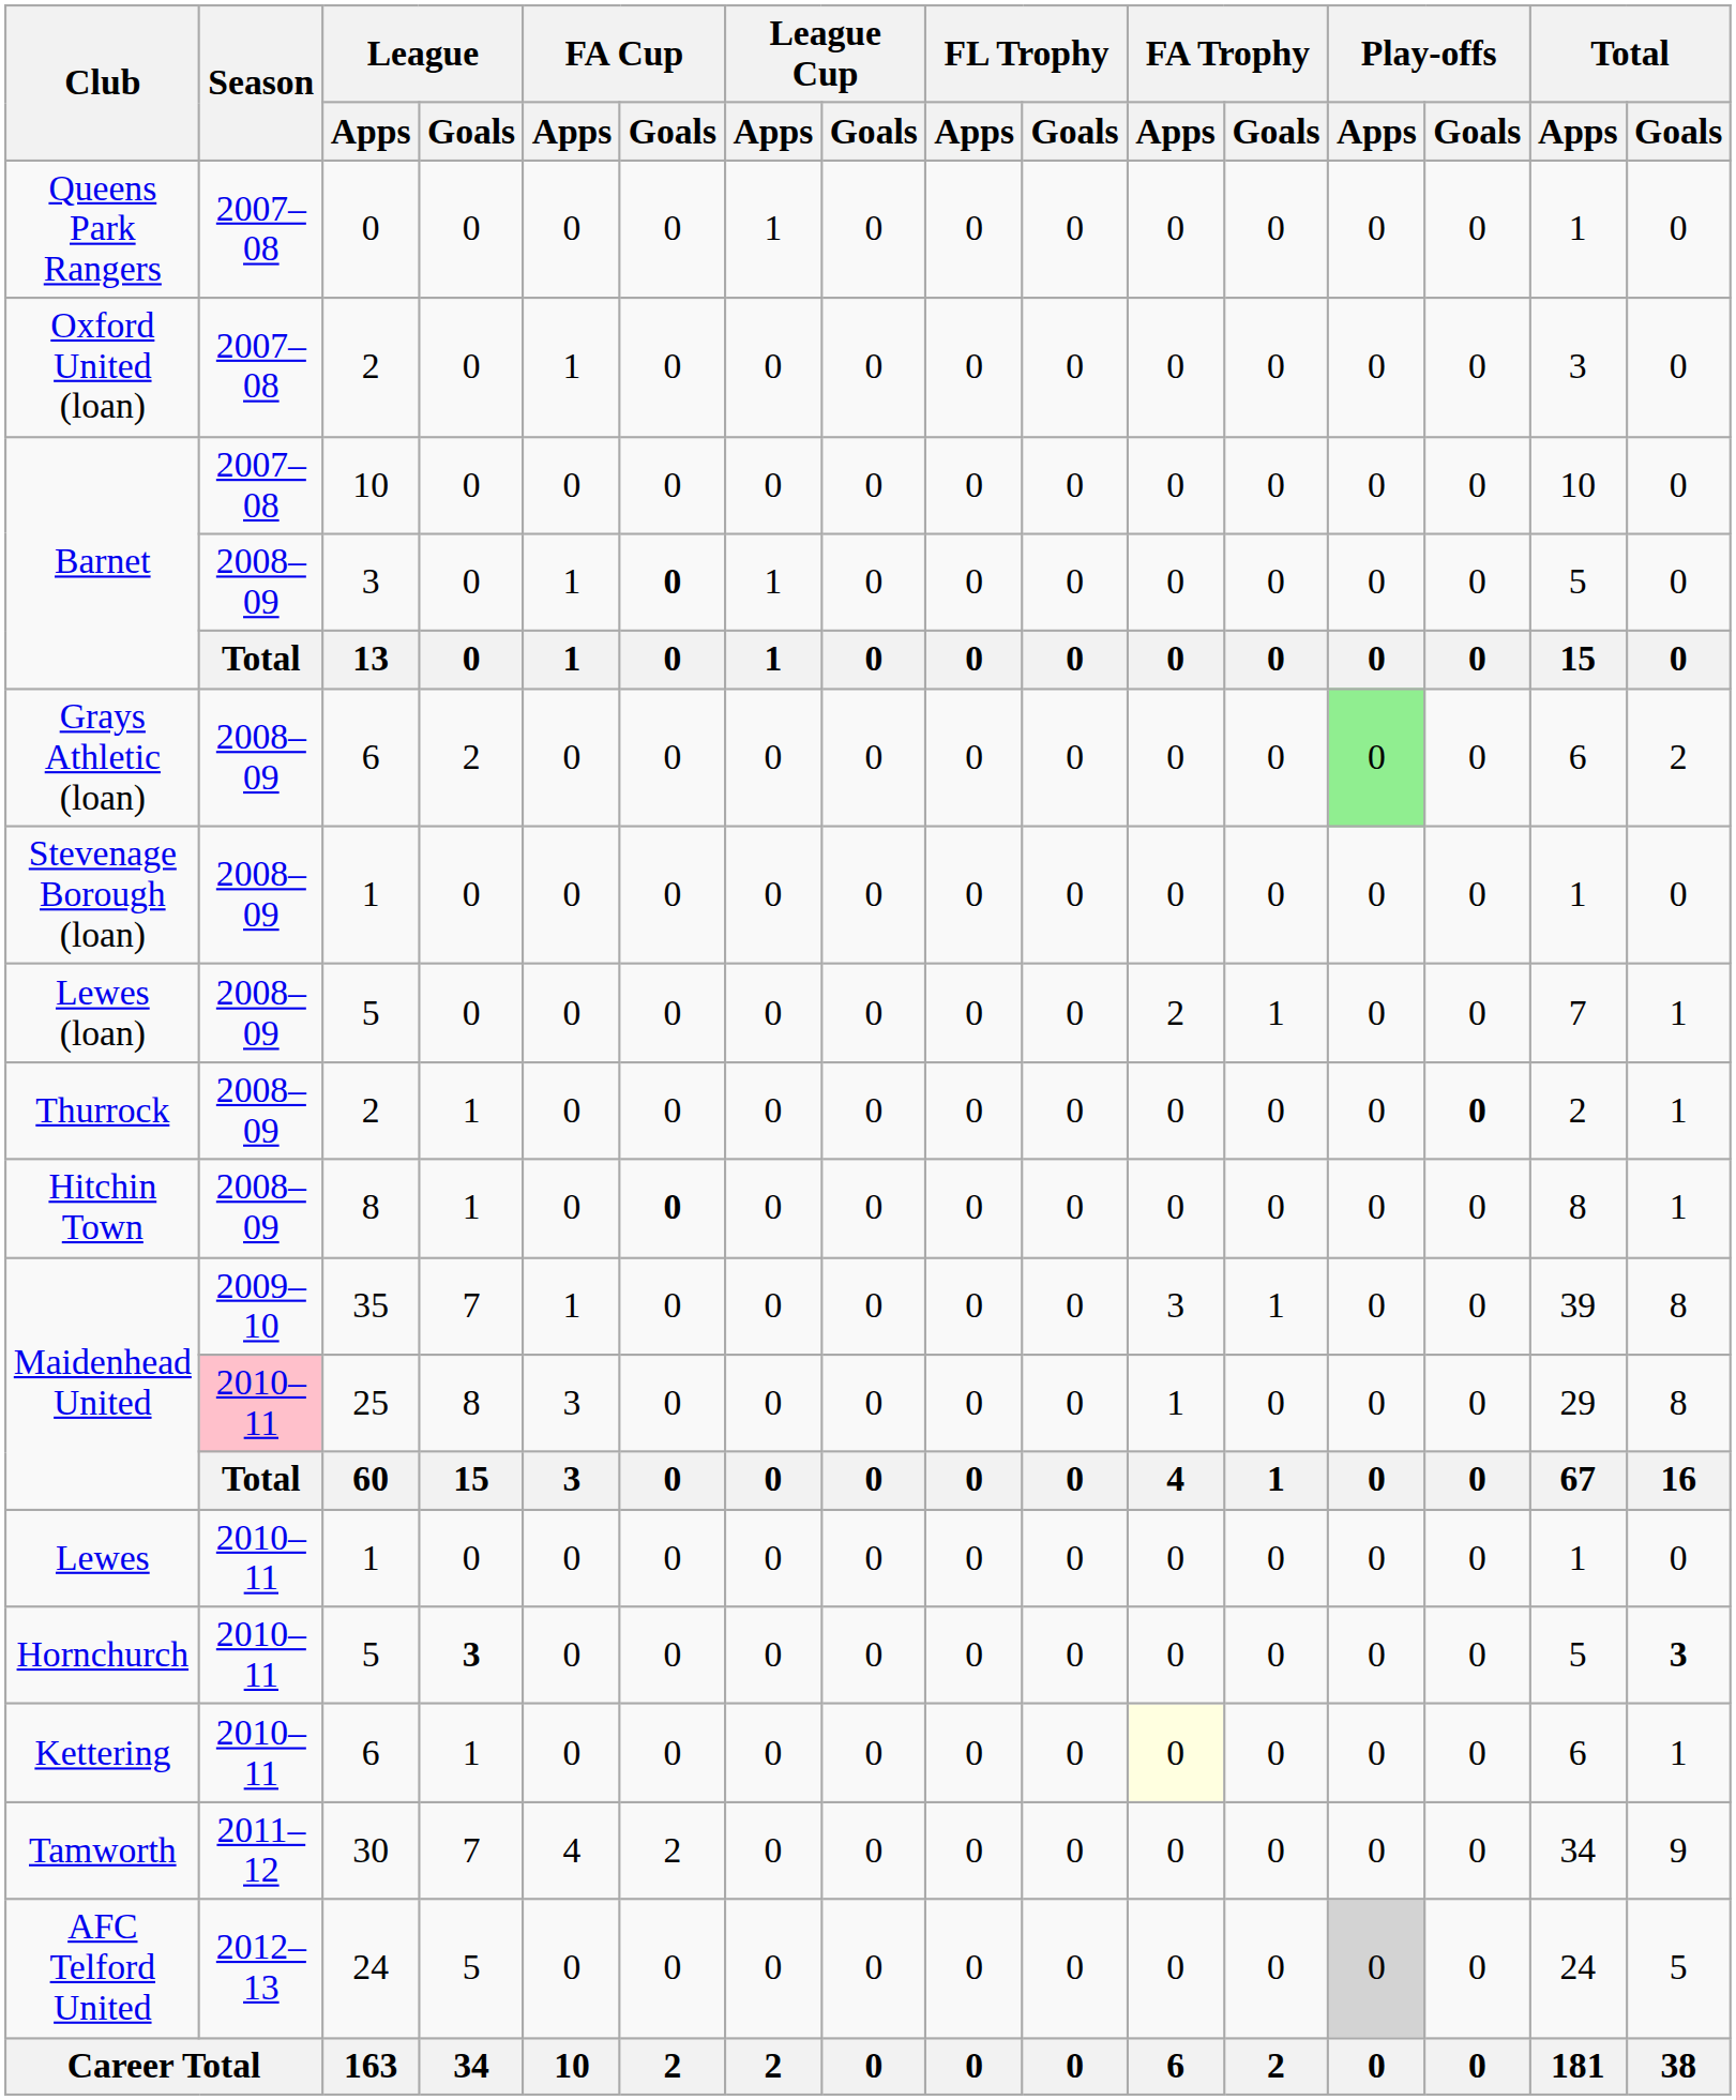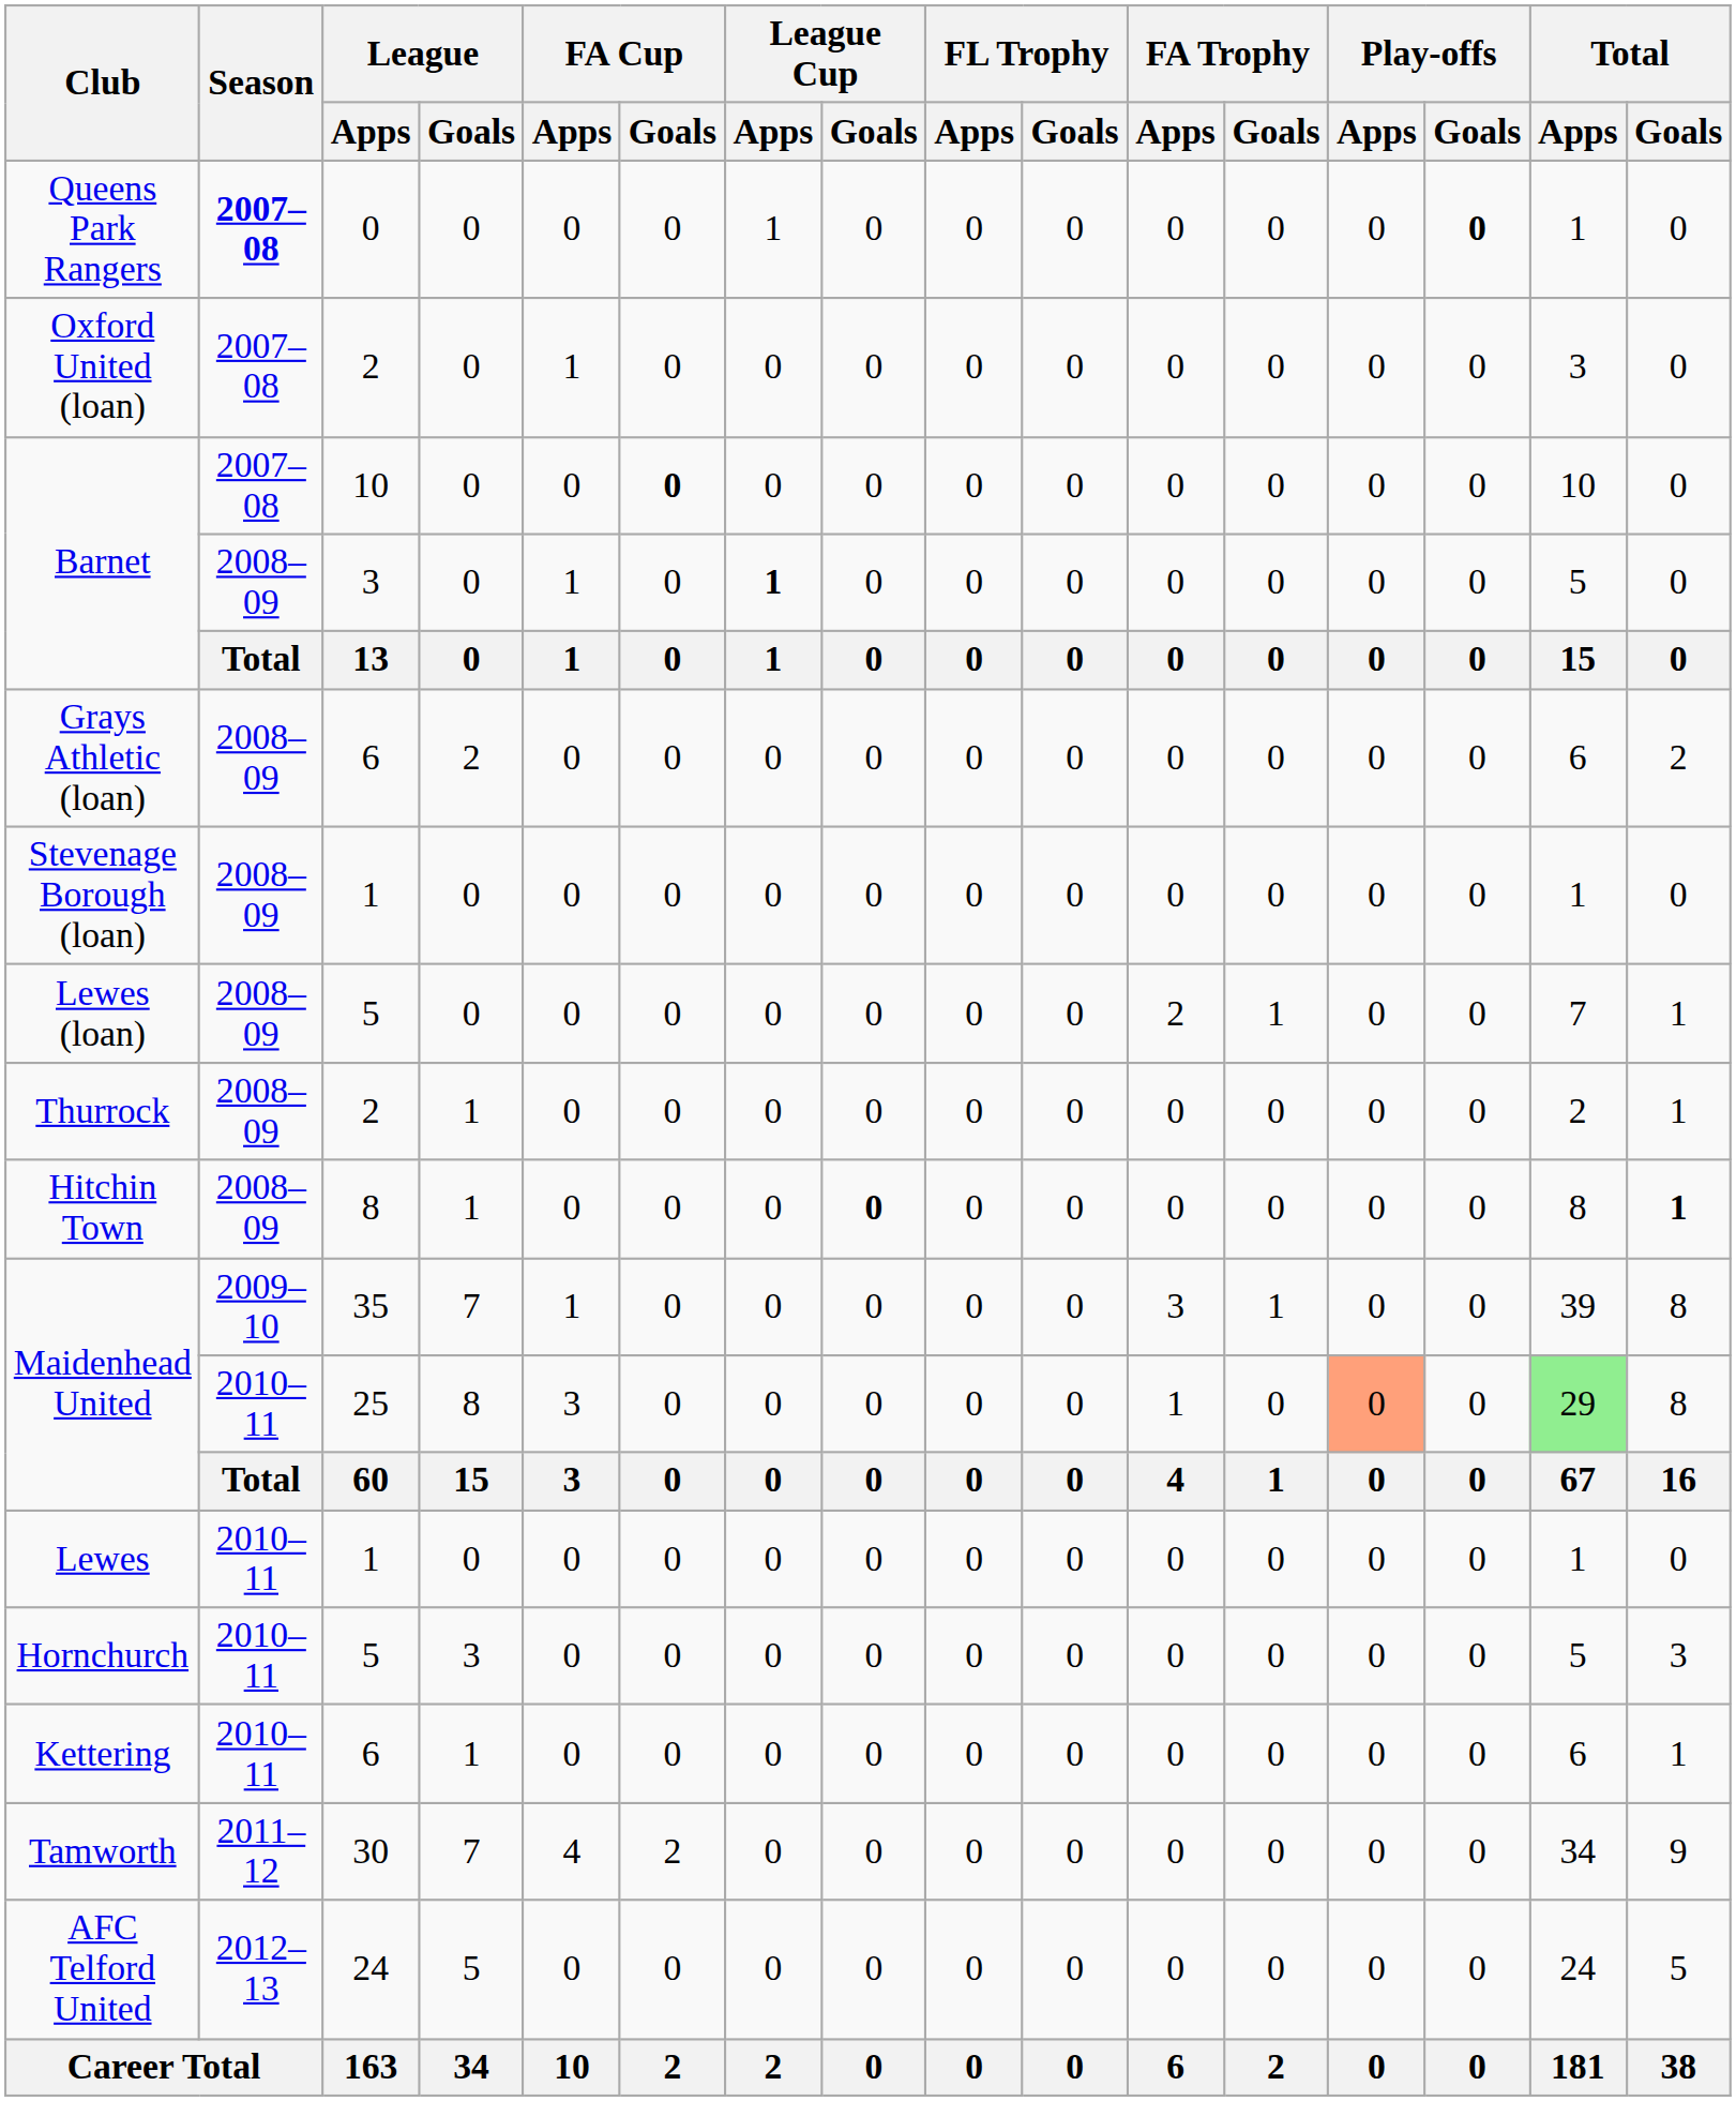Queens Park Rangers | Season: normal -> bold
Queens Park Rangers | Play-offs / Goals: normal -> bold
Barnet / 10 | FA Cup / Goals: normal -> bold
Barnet / 3 | FA Cup / Goals: bold -> normal
Barnet / 3 | League Cup / Apps: normal -> bold
Grays Athletic (loan) | Play-offs / Apps: lightgreen background -> no background
Thurrock | Play-offs / Goals: bold -> normal
Hitchin Town | FA Cup / Goals: bold -> normal
Hitchin Town | League Cup / Goals: normal -> bold
Hitchin Town | Total / Goals: normal -> bold
Maidenhead United / 25 | Season: pink background -> no background
Maidenhead United / 25 | Play-offs / Apps: no background -> lightsalmon background
Maidenhead United / 25 | Total / Apps: no background -> lightgreen background
Hornchurch | League / Goals: bold -> normal
Hornchurch | Total / Goals: bold -> normal
Kettering | FA Trophy / Apps: lightyellow background -> no background
AFC Telford United | Play-offs / Apps: lightgrey background -> no background
